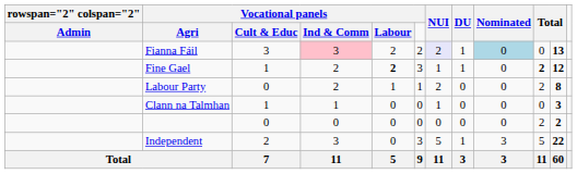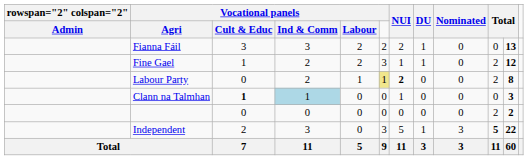Fianna Fáil | Vocational panels / Ind & Comm: pink background -> no background
Fianna Fáil | NUI: lavender background -> no background
Fianna Fáil | Nominated: lightblue background -> no background
Fine Gael | Vocational panels / Labour: bold -> normal
Fine Gael | column 10: bold -> normal
Labour Party | Vocational panels: no background -> khaki background
Labour Party | NUI: normal -> bold
Clann na Talmhan | Vocational panels / Cult & Educ: normal -> bold
Clann na Talmhan | Vocational panels / Ind & Comm: no background -> lightblue background
Independent | column 10: normal -> bold
